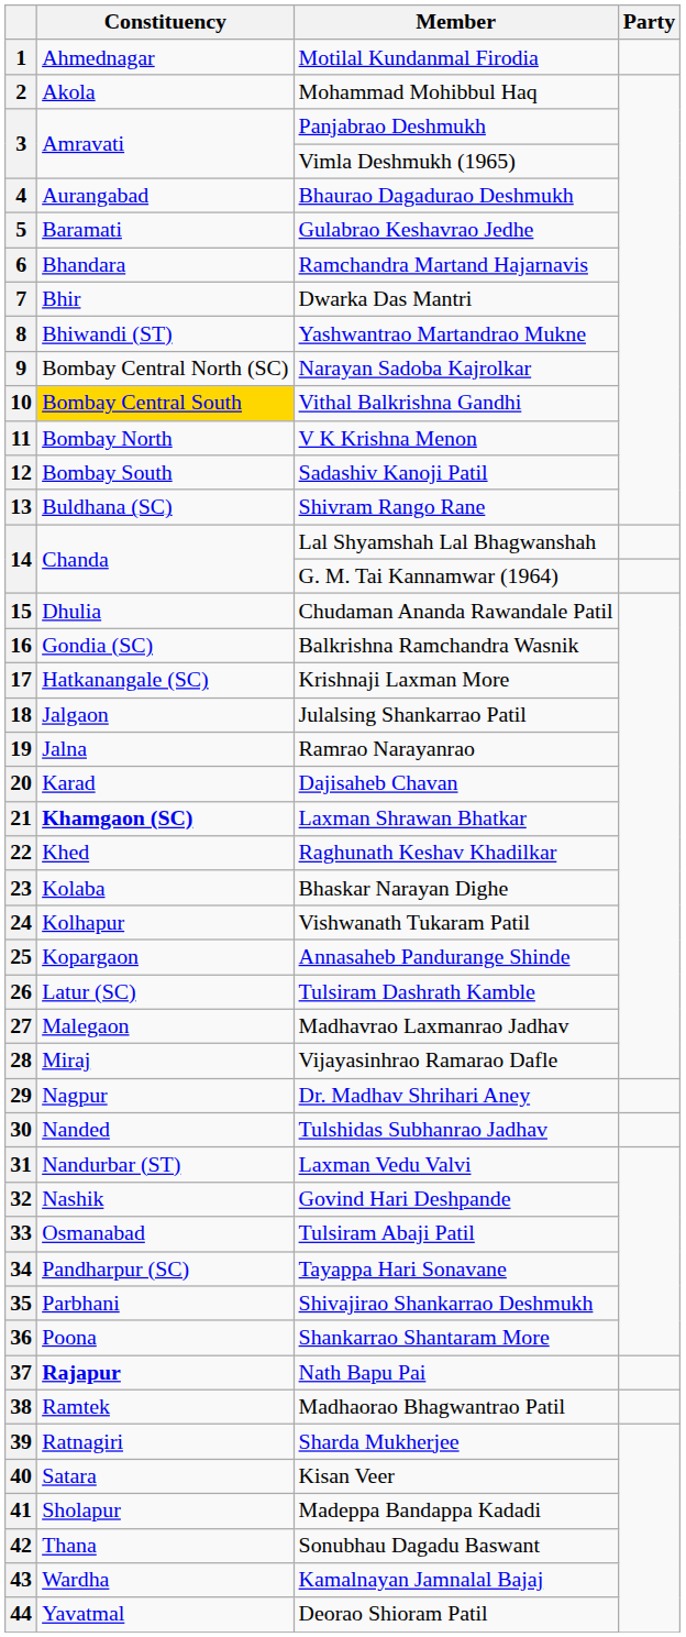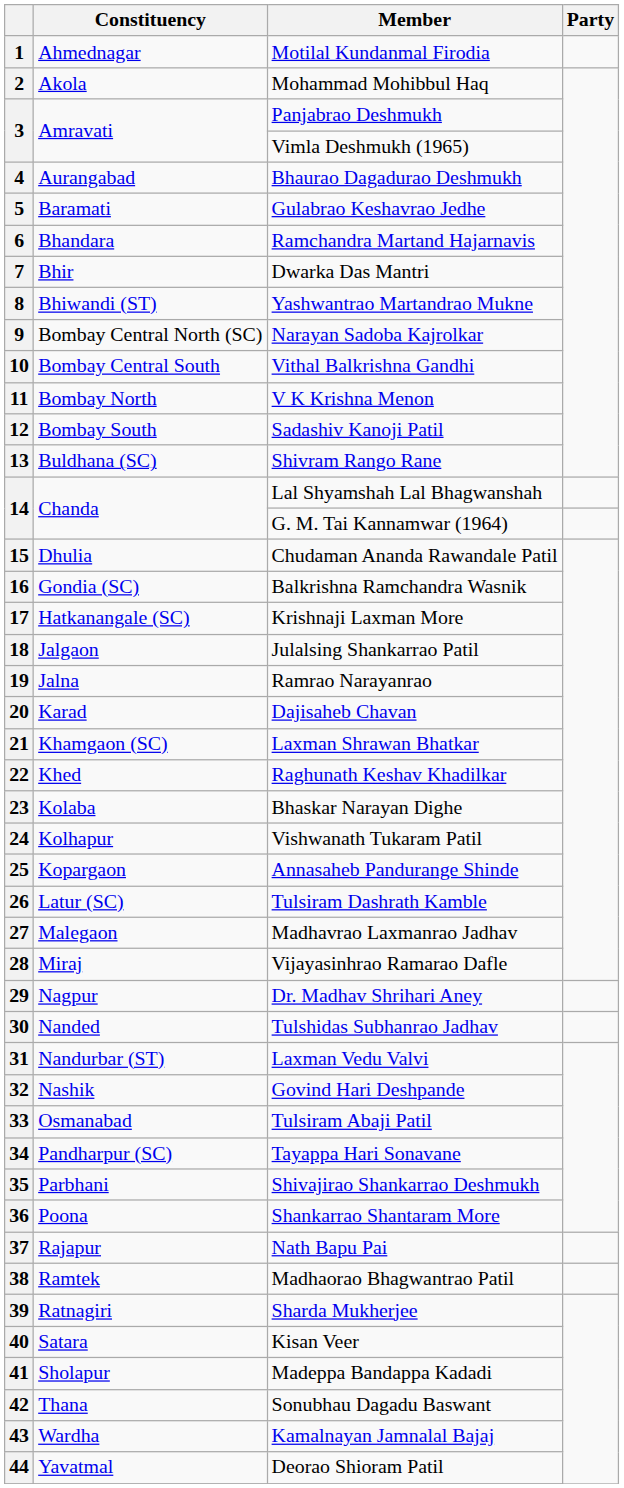10 | Constituency: gold background -> no background
21 | Constituency: bold -> normal
37 | Constituency: bold -> normal
